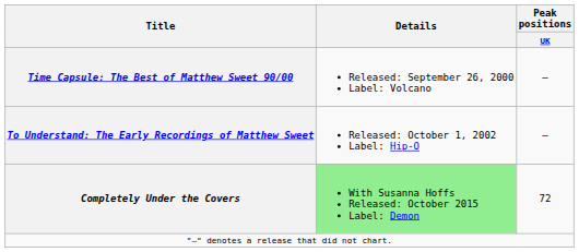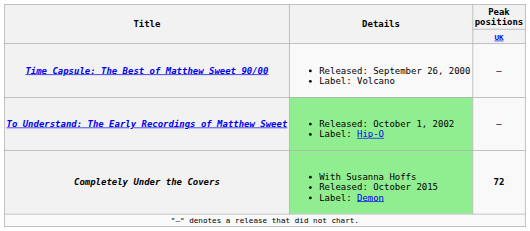To Understand: The Early Recordings of Matthew Sweet | Details: no background -> lightgreen background
Completely Under the Covers | Peak positions / UK: normal -> bold
